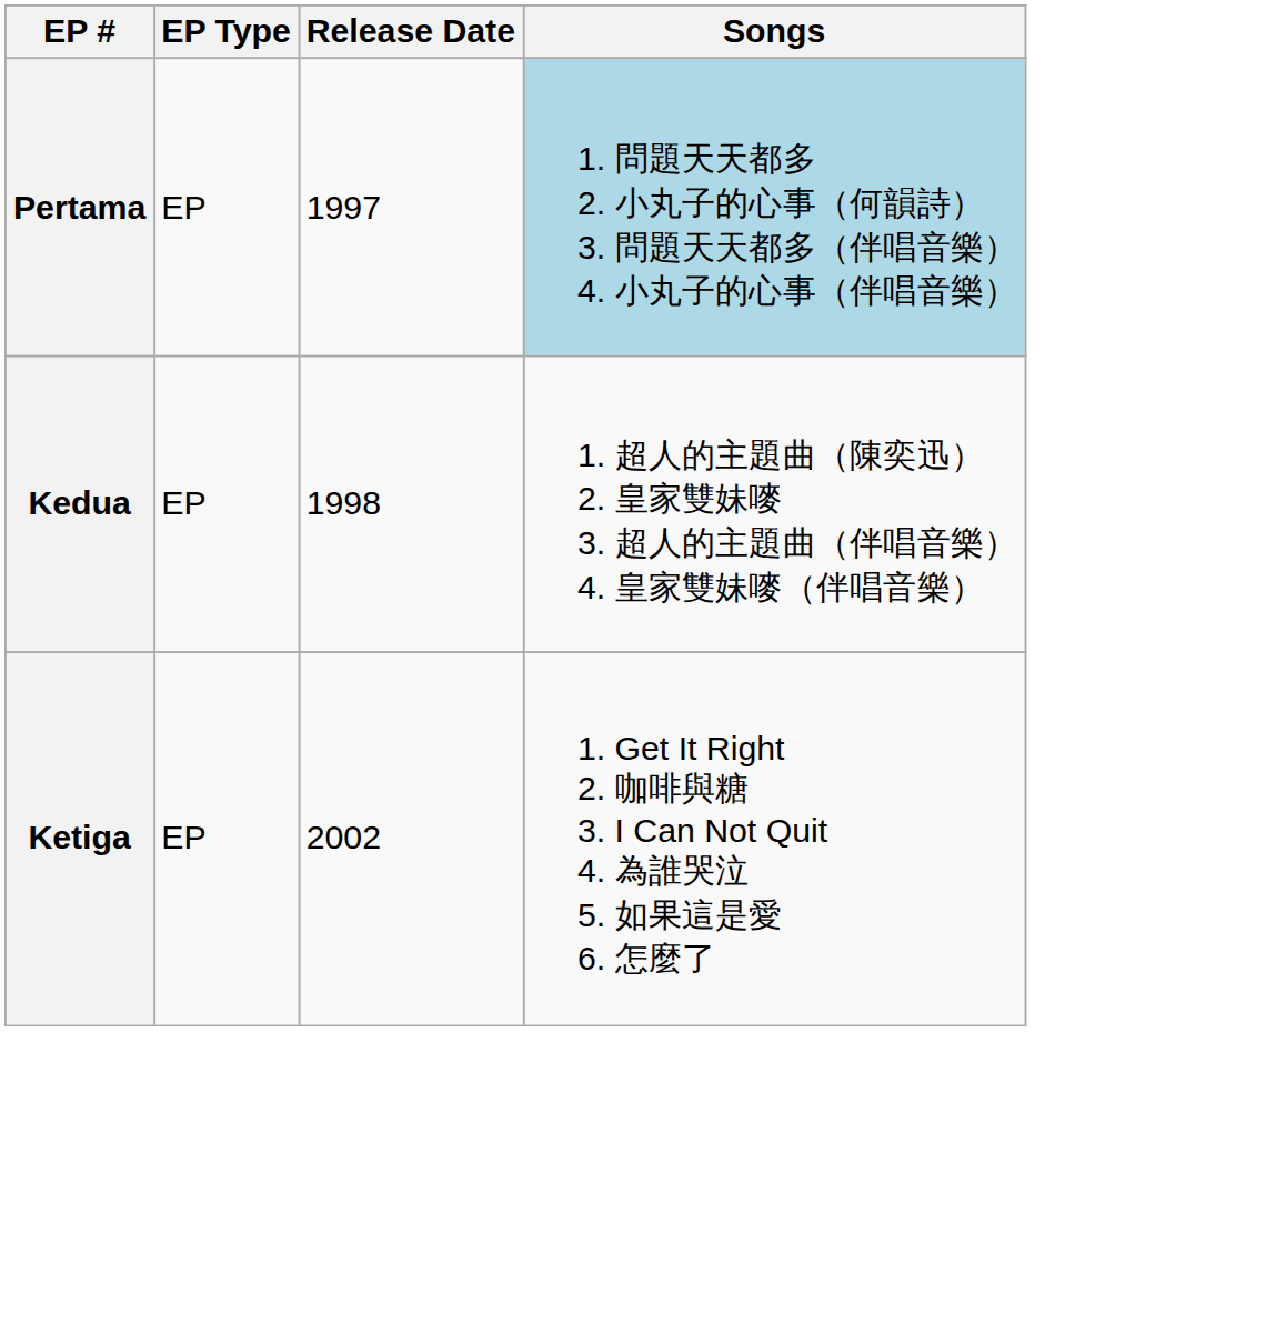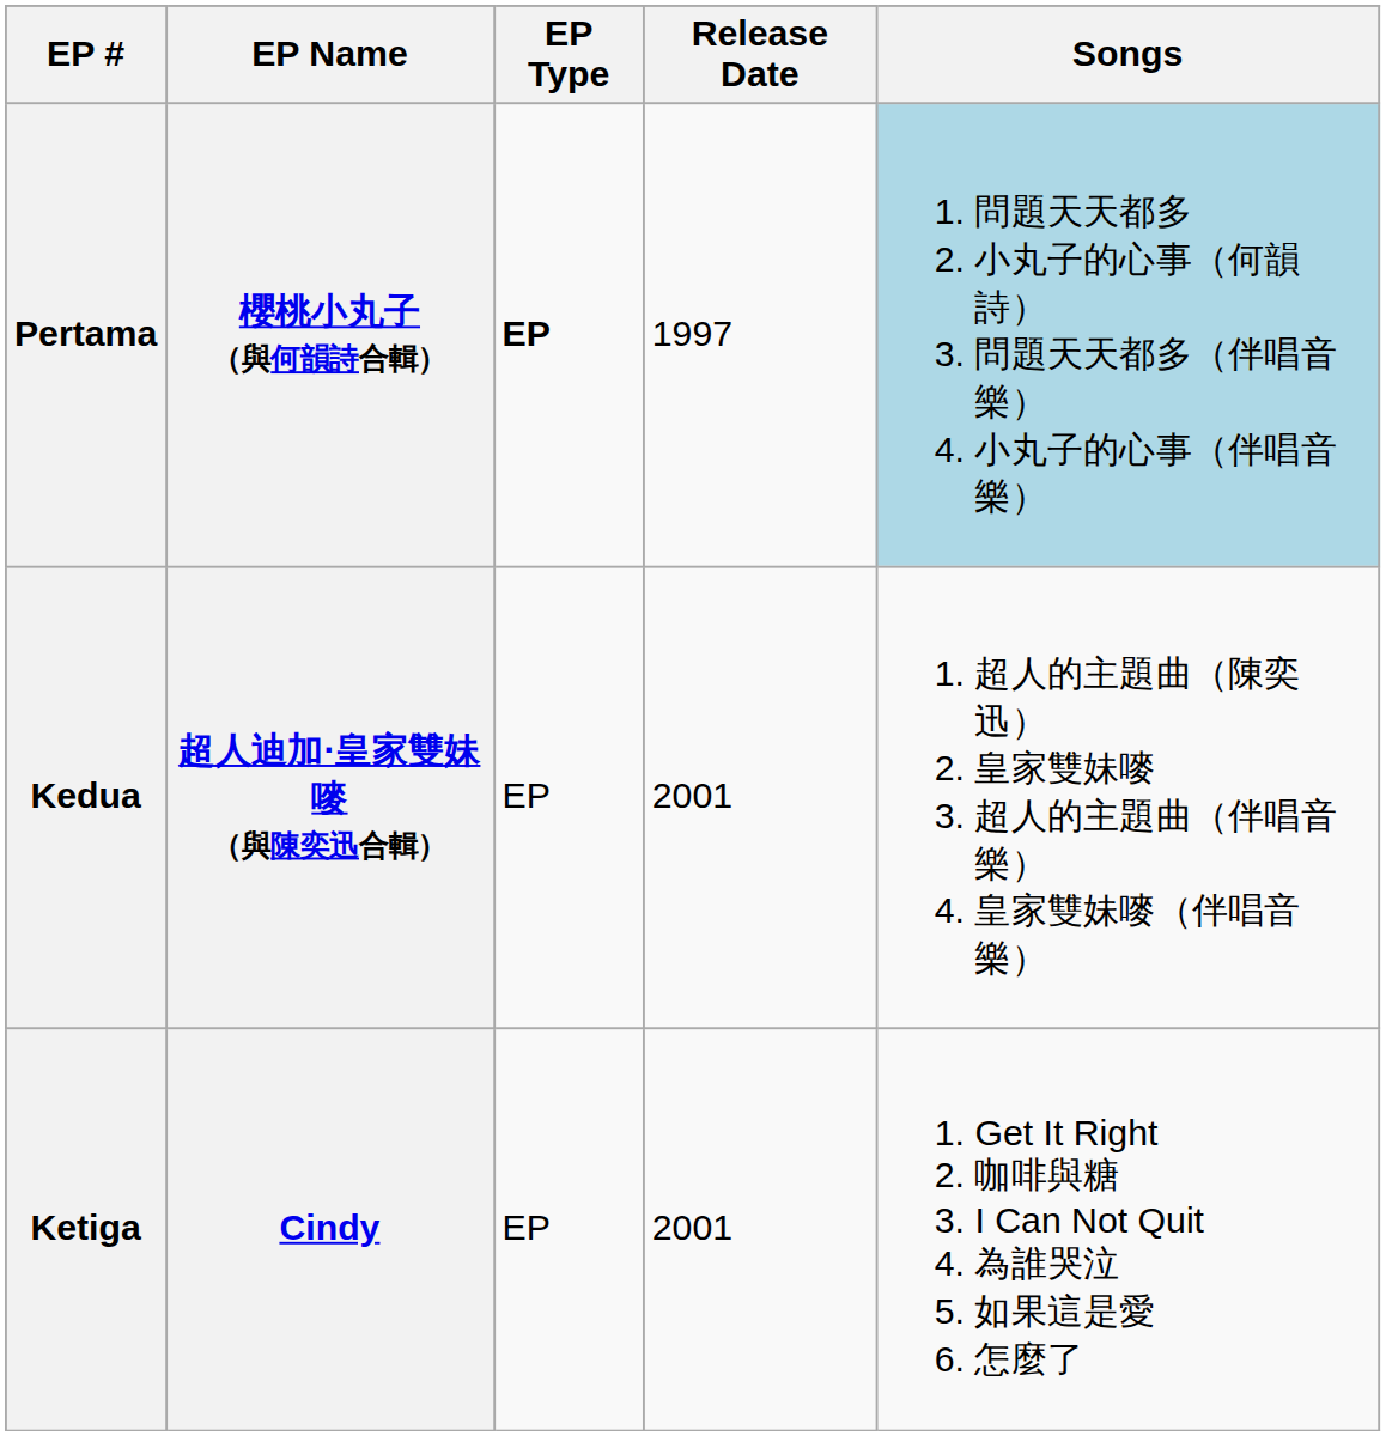+ column: EP Name | 櫻桃小丸子 （與何韻詩合輯） | 超人迪加·皇家雙妹嘜 （與陳奕迅合輯） | Cindy
Pertama | EP Type: normal -> bold
Kedua | Release Date: 1998 -> 2001
Ketiga | Release Date: 2002 -> 2001
